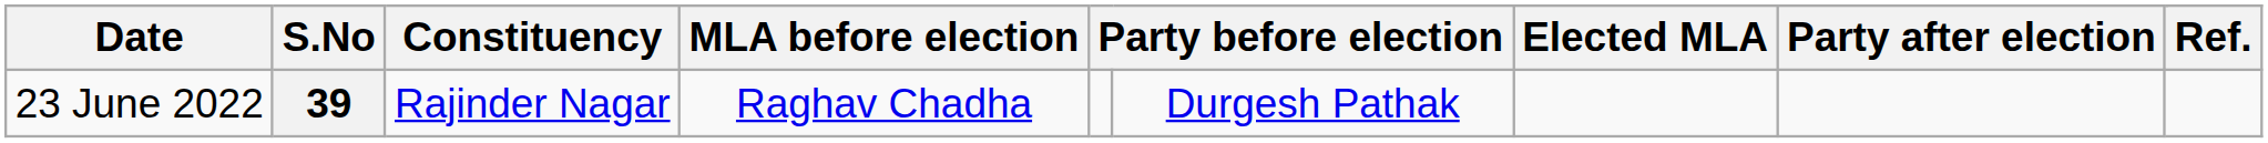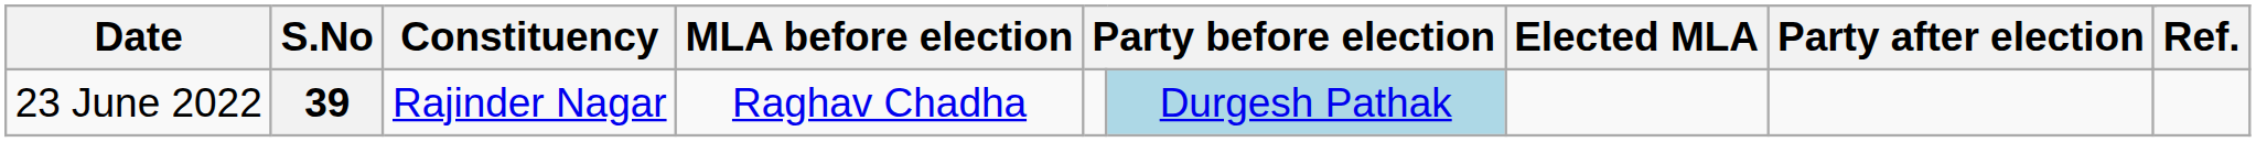39 | column 6: no background -> lightblue background
